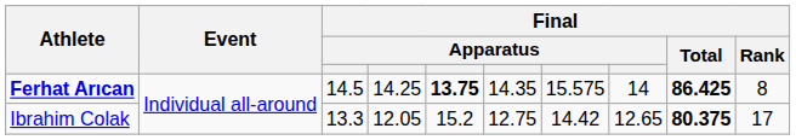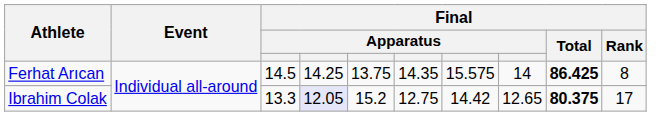row 4 | Athlete: bold -> normal
row 4 | column 5: bold -> normal
row 5 | column 4: no background -> lavender background
